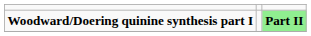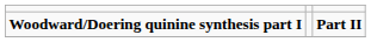Woodward/Doering quinine synthesis part I | column 3: lightgreen background -> no background
